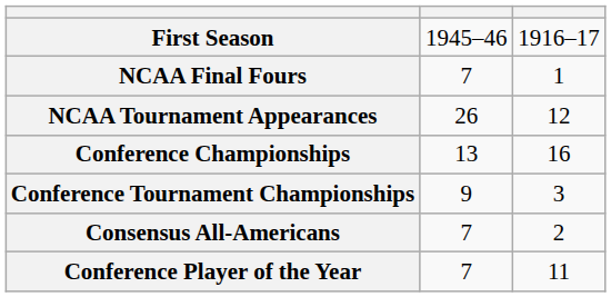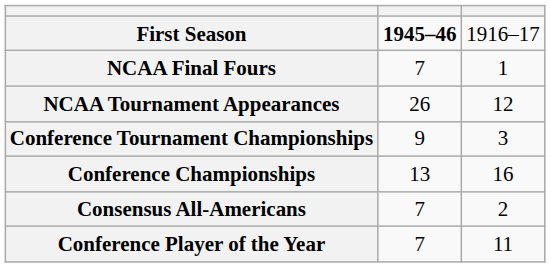First Season | column 2: normal -> bold
rows swapped: Conference Championships <-> Conference Tournament Championships
